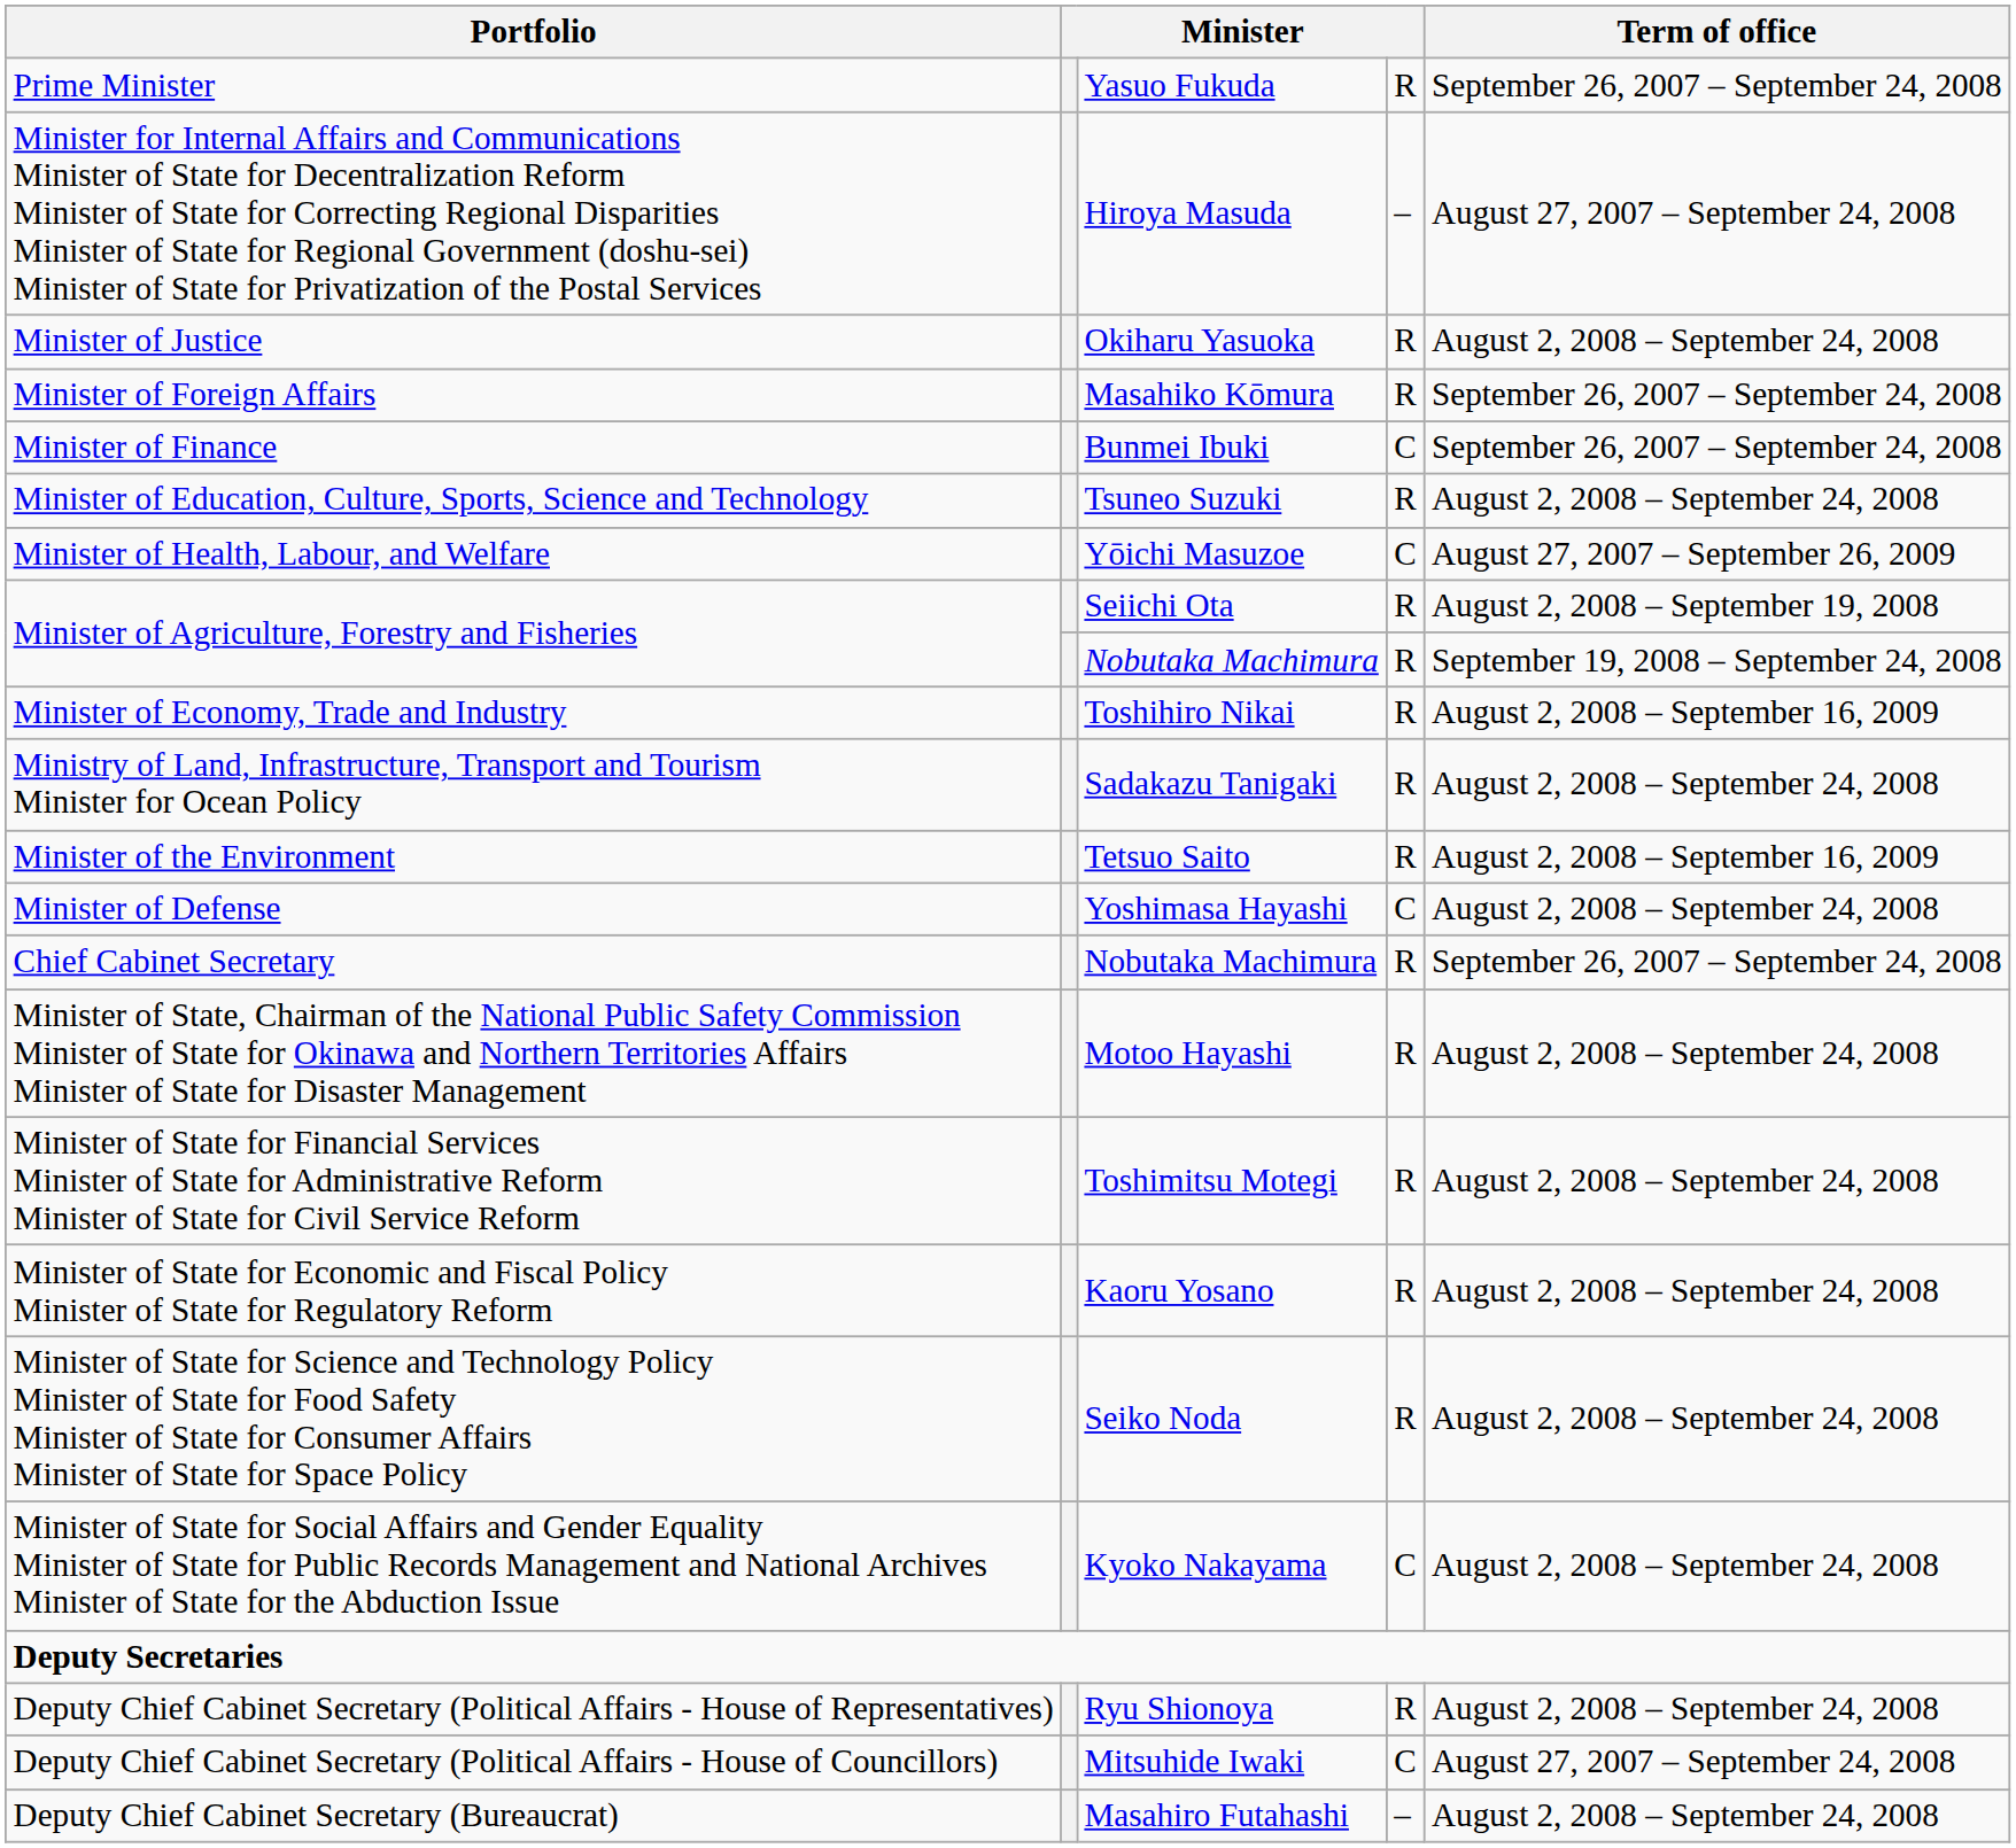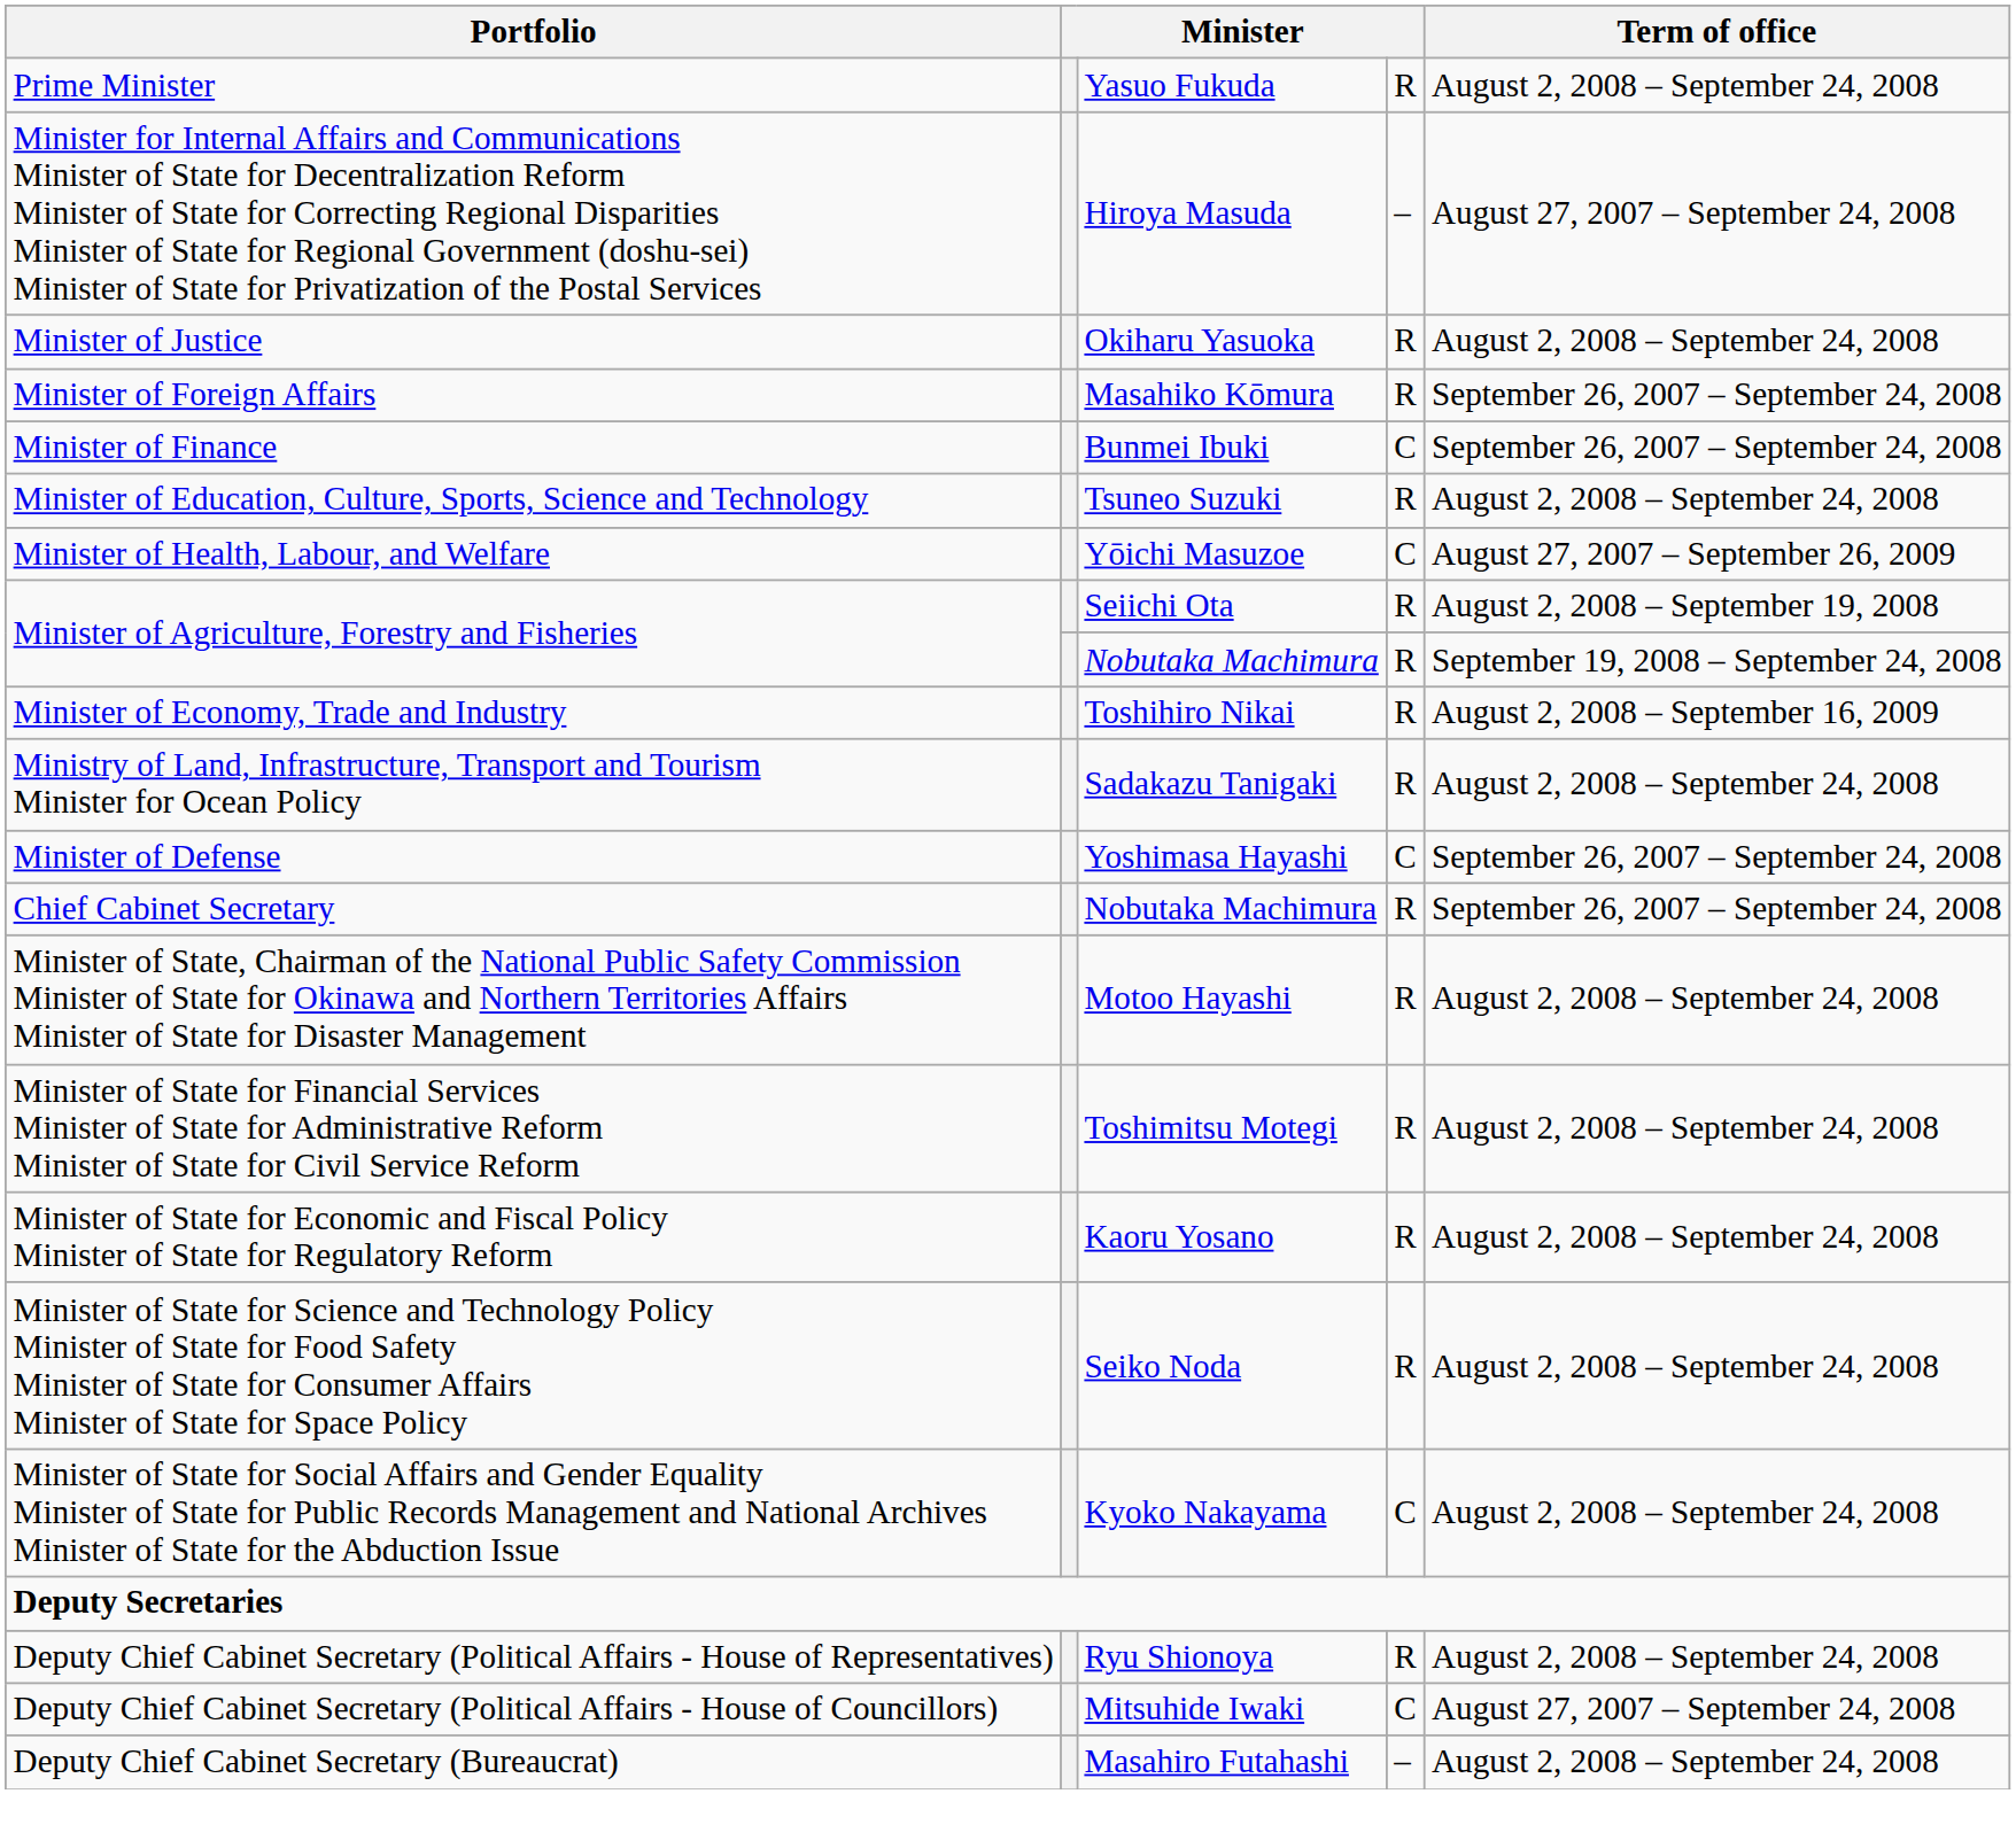Prime Minister | Term of office: September 26, 2007 – September 24, 2008 -> August 2, 2008 – September 24, 2008
- row: Minister of the Environment | Tetsuo Saito | R | August 2, 2008 – September 16, 2009
Minister of Defense | Term of office: August 2, 2008 – September 24, 2008 -> September 26, 2007 – September 24, 2008
